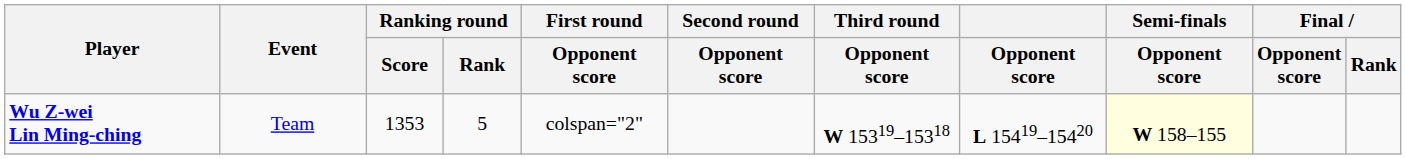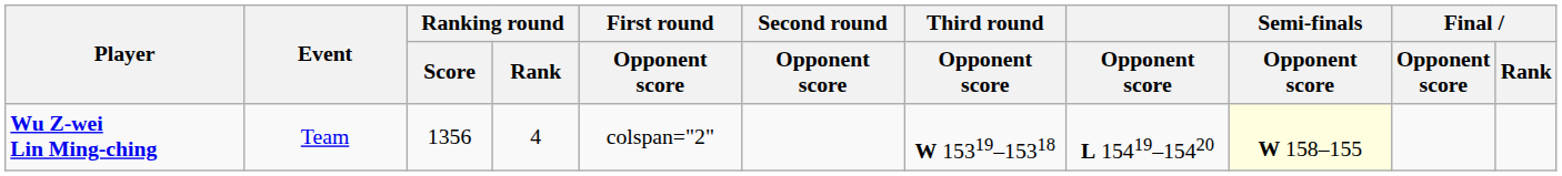Wu Z-wei Lin Ming-ching | Ranking round / Score: 1353 -> 1356
Wu Z-wei Lin Ming-ching | Ranking round / Rank: 5 -> 4
